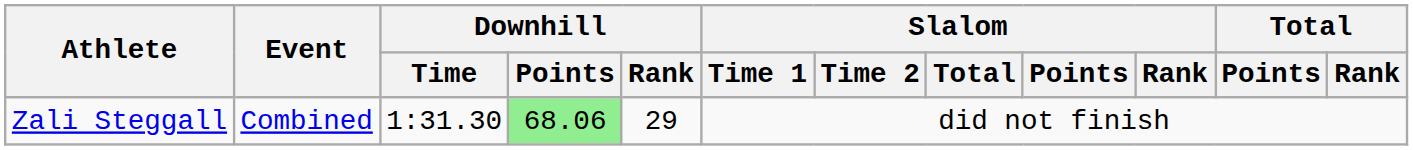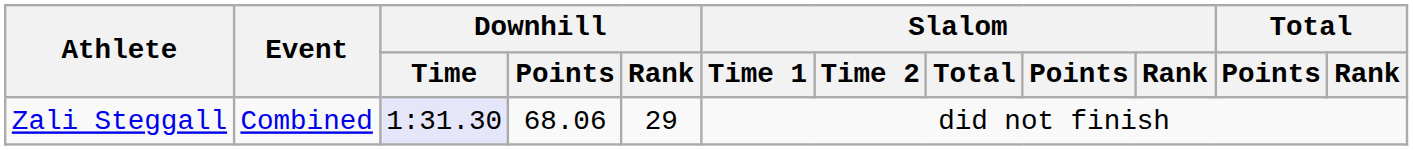row 3 | Downhill / Time: no background -> lavender background
row 3 | Downhill / Points: lightgreen background -> no background
